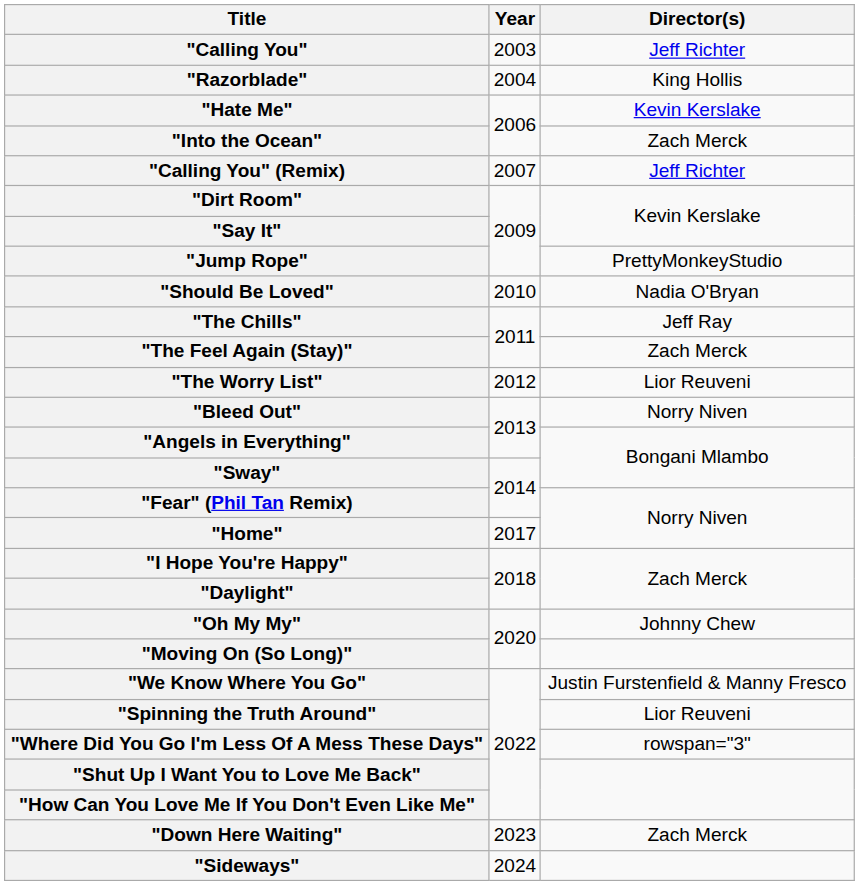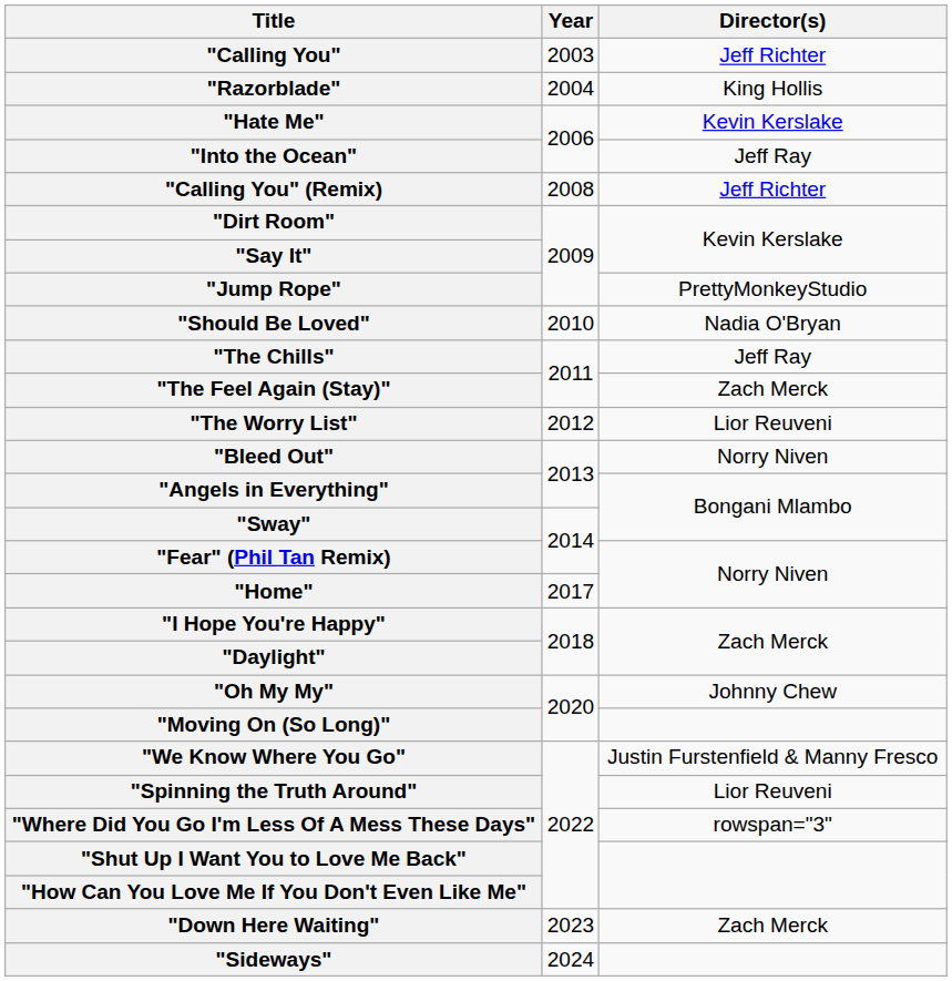"Into the Ocean" | Director(s): Zach Merck -> Jeff Ray
"Calling You" (Remix) | Year: 2007 -> 2008
